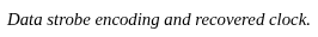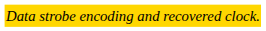row 1 | column 1: no background -> gold background
